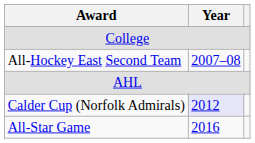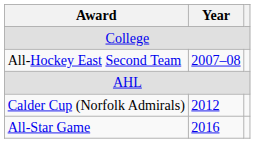Calder Cup (Norfolk Admirals) | Year: lavender background -> no background
